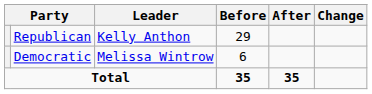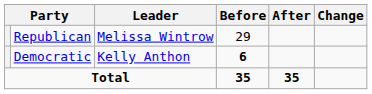Republican | Leader: Kelly Anthon -> Melissa Wintrow
Democratic | Leader: Melissa Wintrow -> Kelly Anthon
Democratic | Before: normal -> bold
